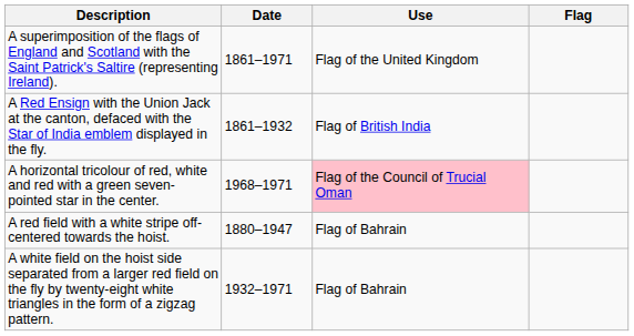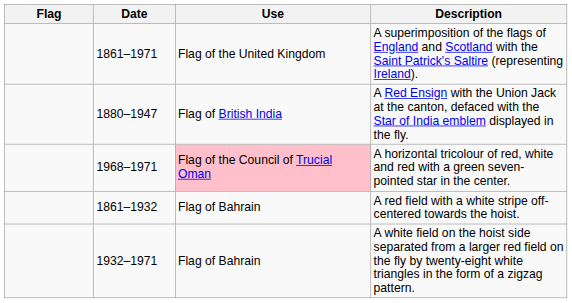columns swapped: Flag <-> Description
row 3 | Date: 1861–1932 -> 1880–1947
row 5 | Date: 1880–1947 -> 1861–1932
